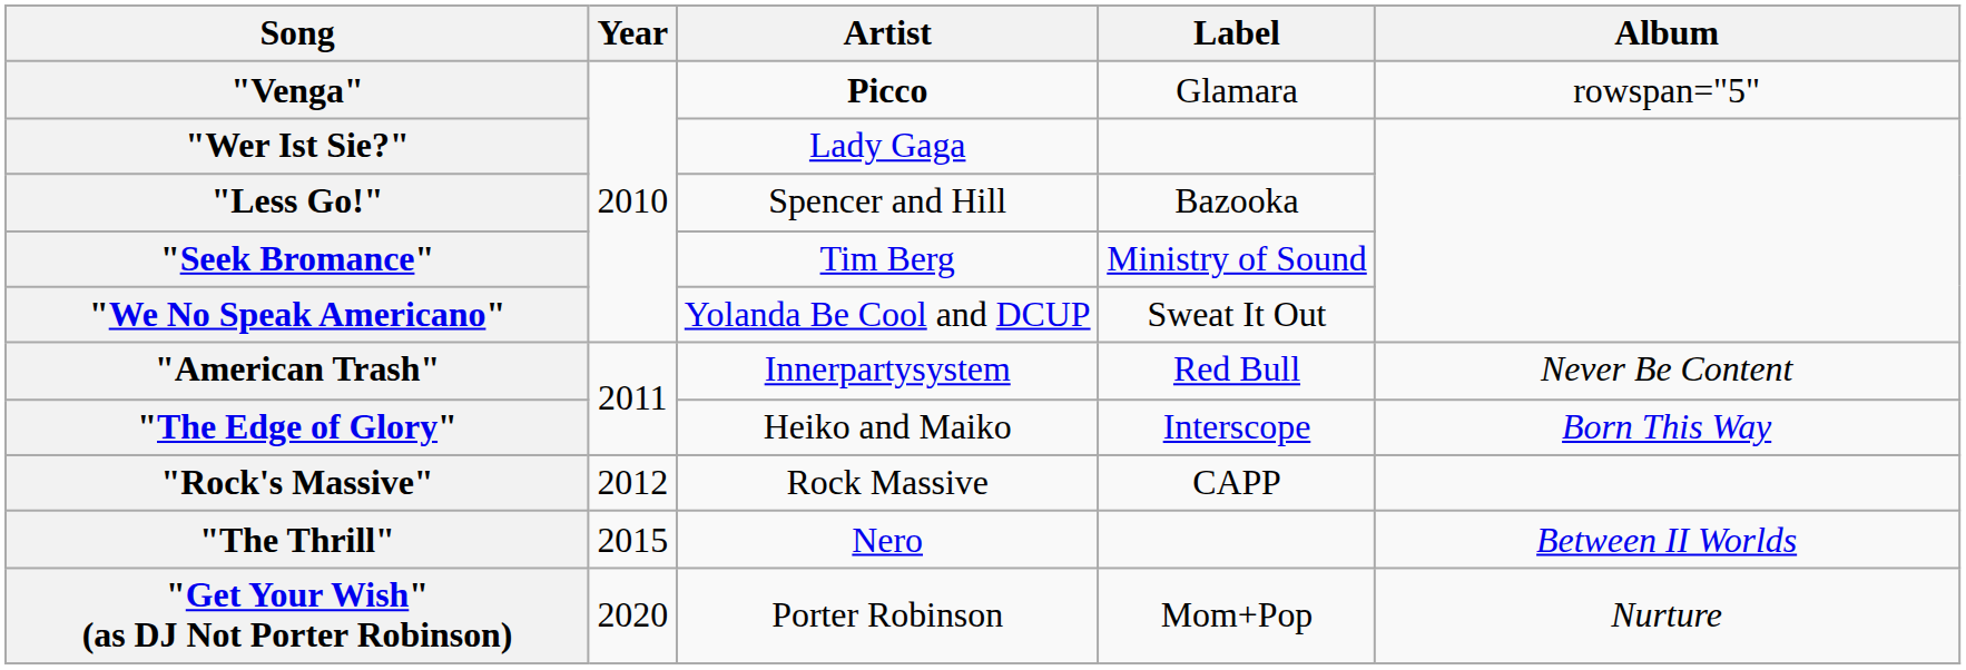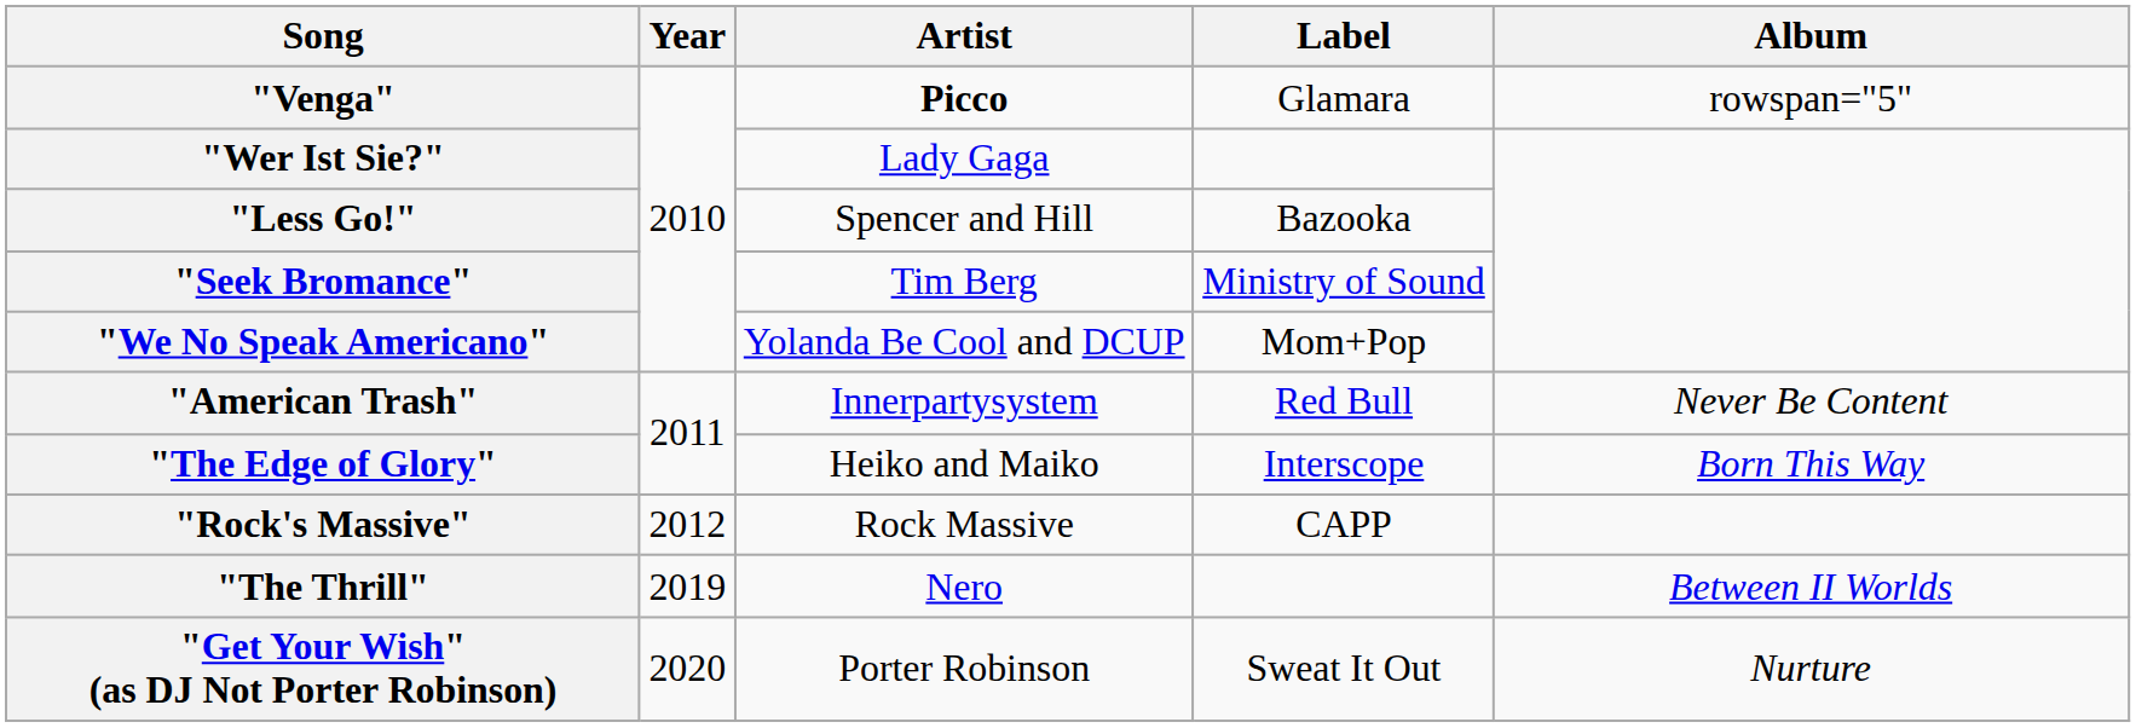"We No Speak Americano" | Label: Sweat It Out -> Mom+Pop
"The Thrill" | Year: 2015 -> 2019
"Get Your Wish" (as DJ Not Porter Robinson) | Label: Mom+Pop -> Sweat It Out
